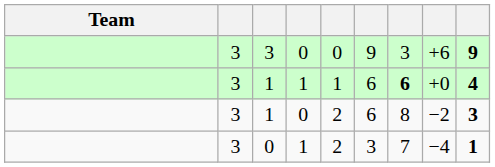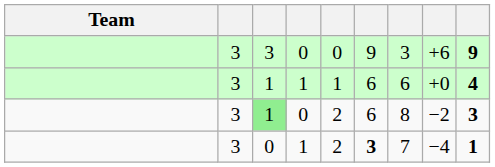row 3 | column 7: bold -> normal
row 4 | column 3: no background -> lightgreen background
row 5 | column 6: normal -> bold
